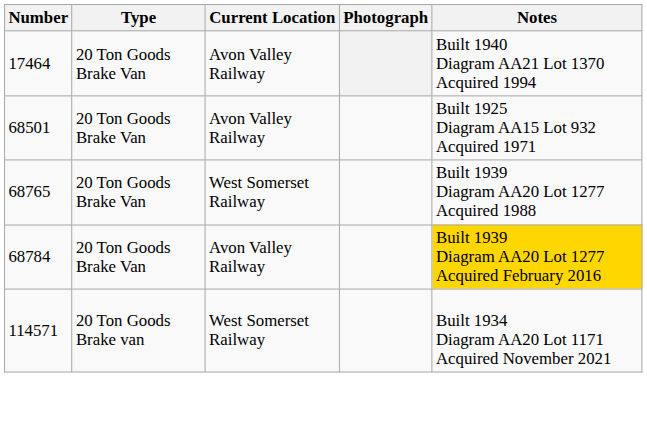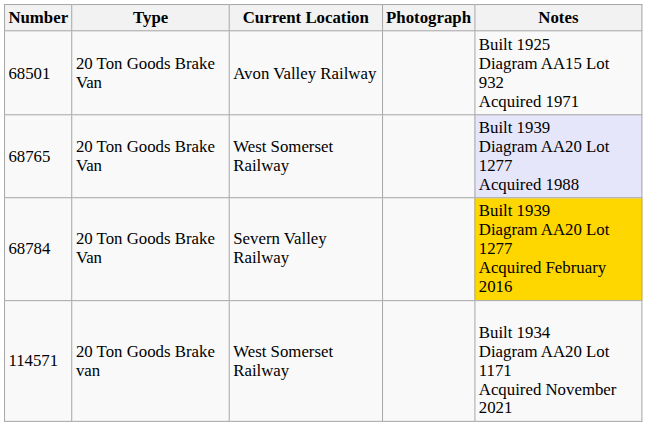- row: 17464 | 20 Ton Goods Brake Van | Avon Valley Railway | Built 1940 Diagram AA21 Lot 1370 Acquired 1994
68765 | Notes: no background -> lavender background
68784 | Current Location: Avon Valley Railway -> Severn Valley Railway
